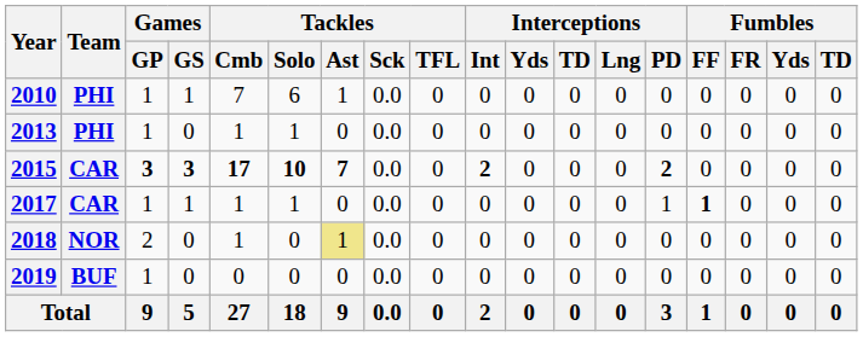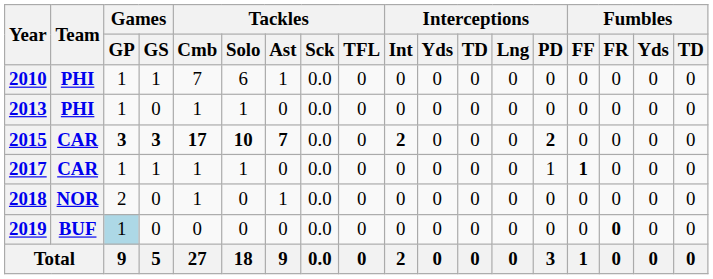2018 | Tackles / Ast: khaki background -> no background
2019 | Games / GP: no background -> lightblue background
2019 | Fumbles / FR: normal -> bold
